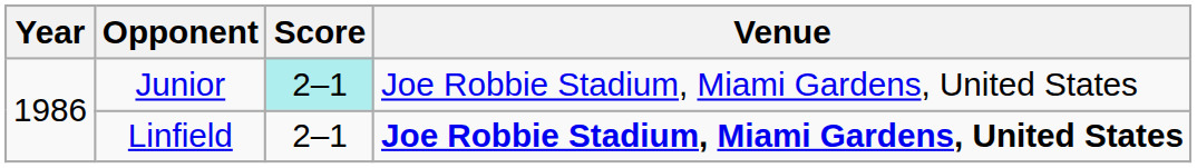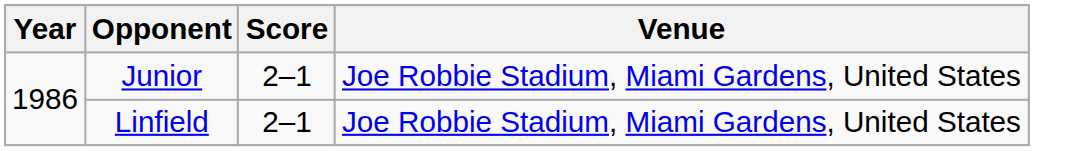Junior | Score: paleturquoise background -> no background
Linfield | Venue: bold -> normal
